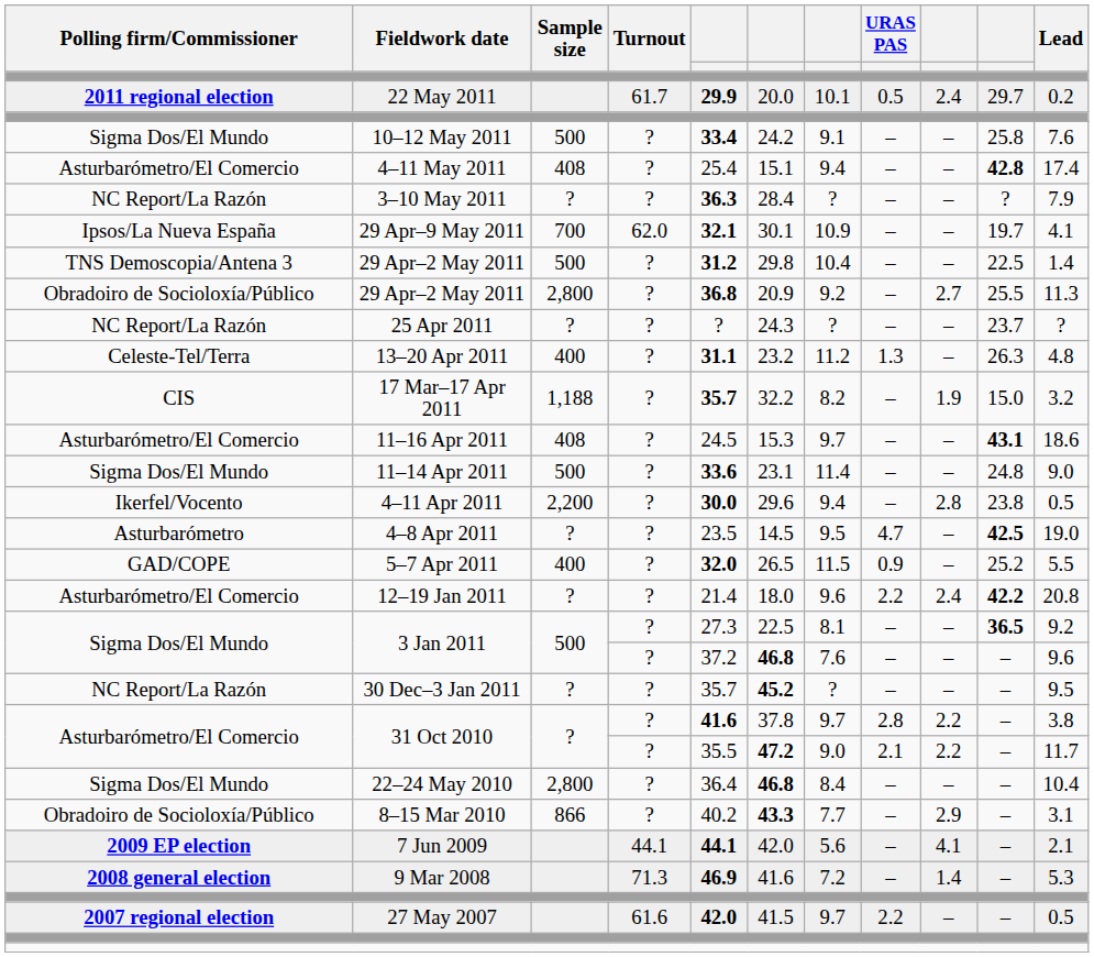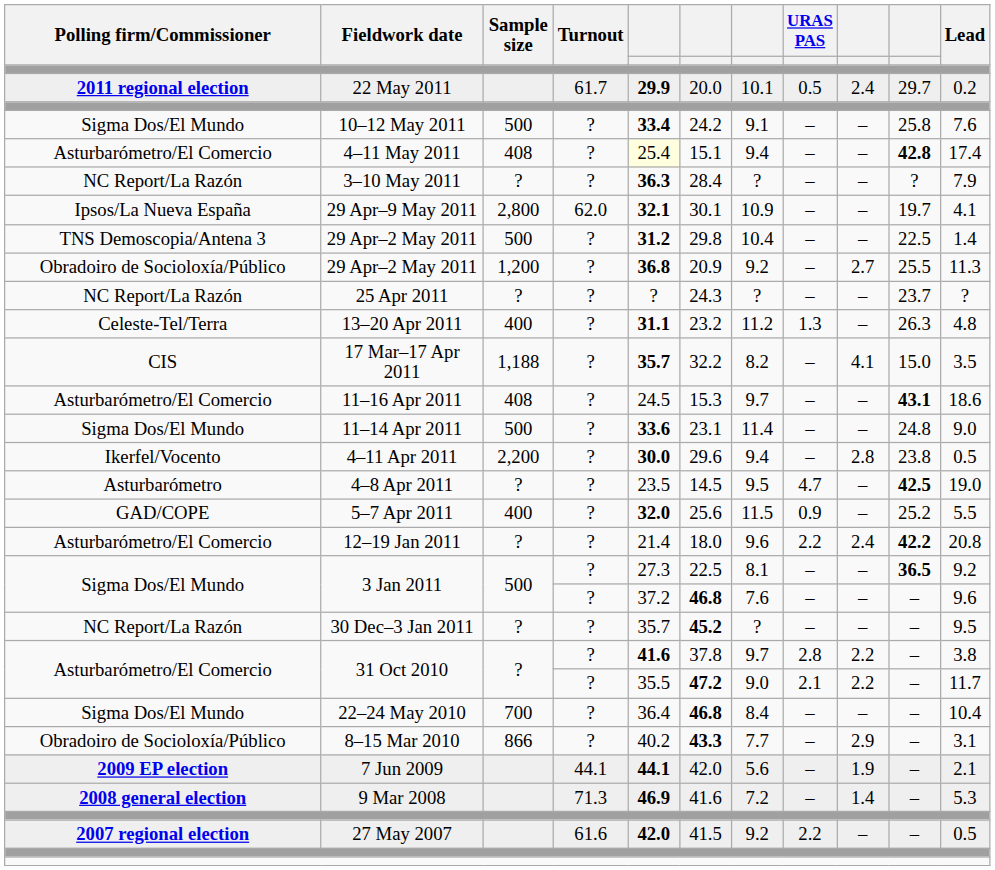4–11 May 2011 | column 5: no background -> lightyellow background
29 Apr–9 May 2011 | Sample size: 700 -> 2,800
Obradoiro de Socioloxía/Público / 29 Apr–2 May 2011 | Sample size: 2,800 -> 1,200
17 Mar–17 Apr 2011 | column 9: 1.9 -> 4.1
17 Mar–17 Apr 2011 | Lead: 3.2 -> 3.5
5–7 Apr 2011 | column 6: 26.5 -> 25.6
22–24 May 2010 | Sample size: 2,800 -> 700
7 Jun 2009 | column 9: 4.1 -> 1.9
27 May 2007 | column 7: 9.7 -> 9.2
